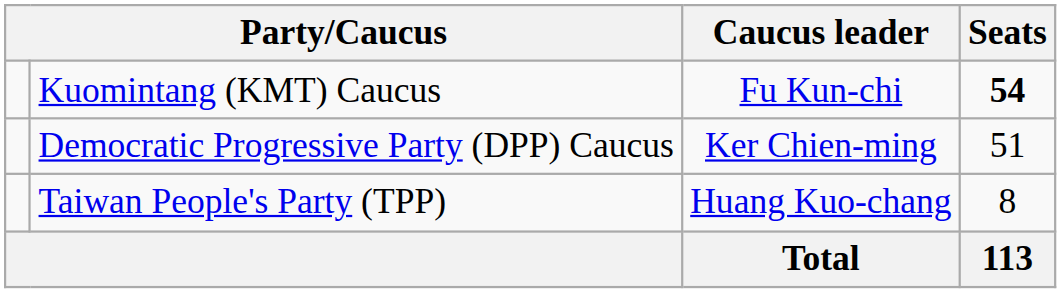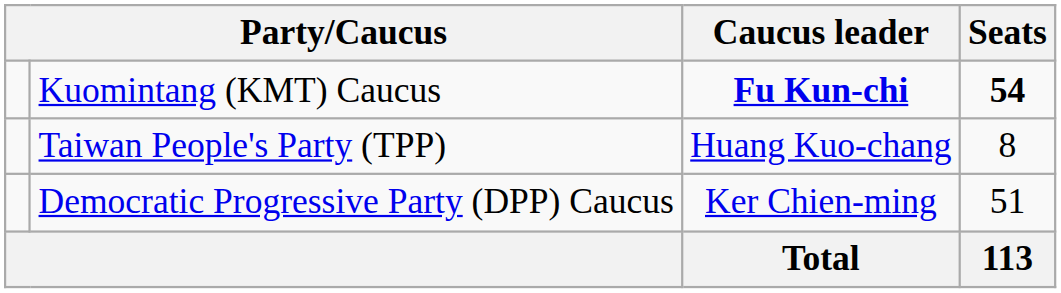Kuomintang (KMT) Caucus | Caucus leader: normal -> bold
rows swapped: Democratic Progressive Party (DPP) Caucus <-> Taiwan People's Party (TPP)
